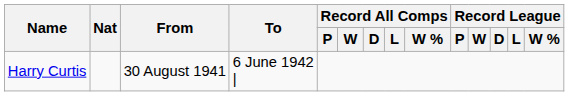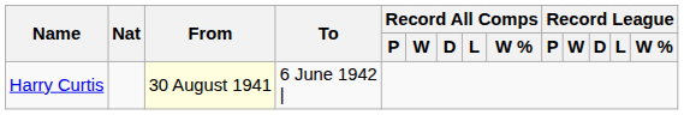Harry Curtis | From: no background -> lightyellow background
